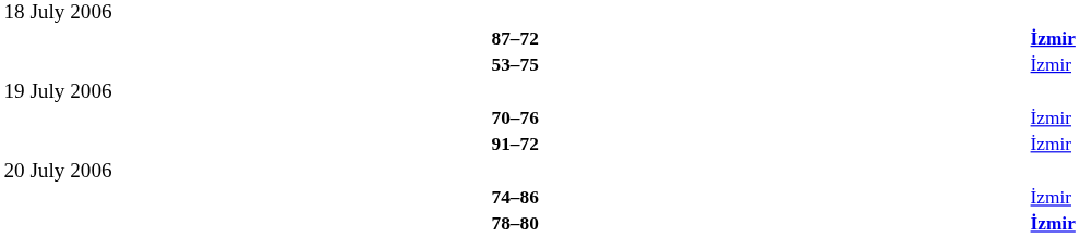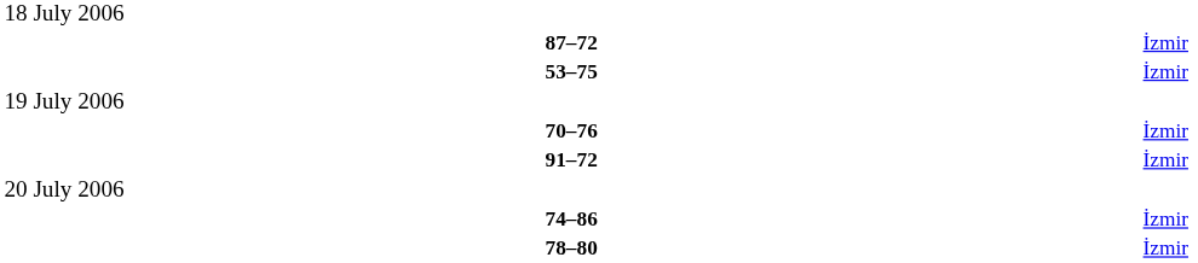87–72 | column 3: bold -> normal
78–80 | column 3: bold -> normal
